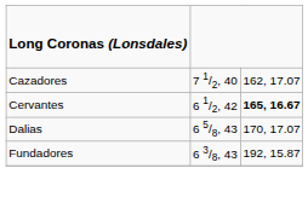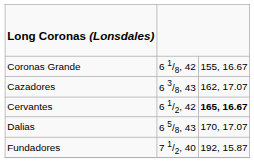+ row: Coronas Grande | 6 1/8, 42 | 155, 16.67
Cazadores | column 2: 7 1/2, 40 -> 6 3/8, 43
Fundadores | column 2: 6 3/8, 43 -> 7 1/2, 40
